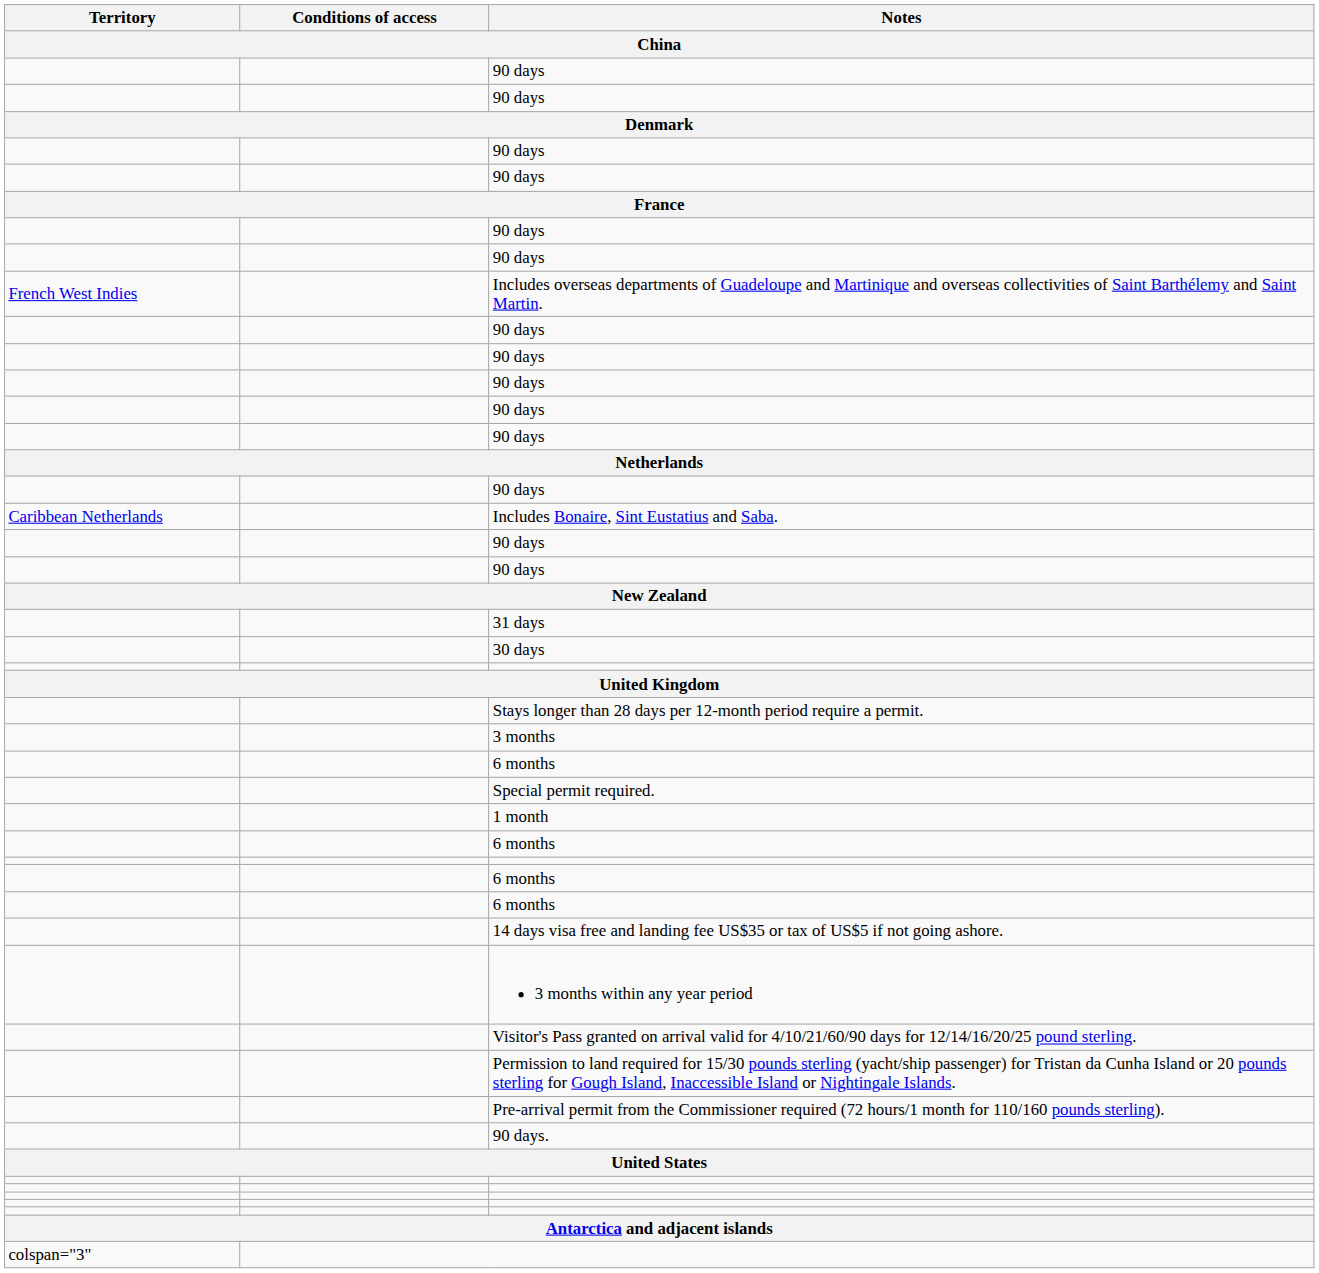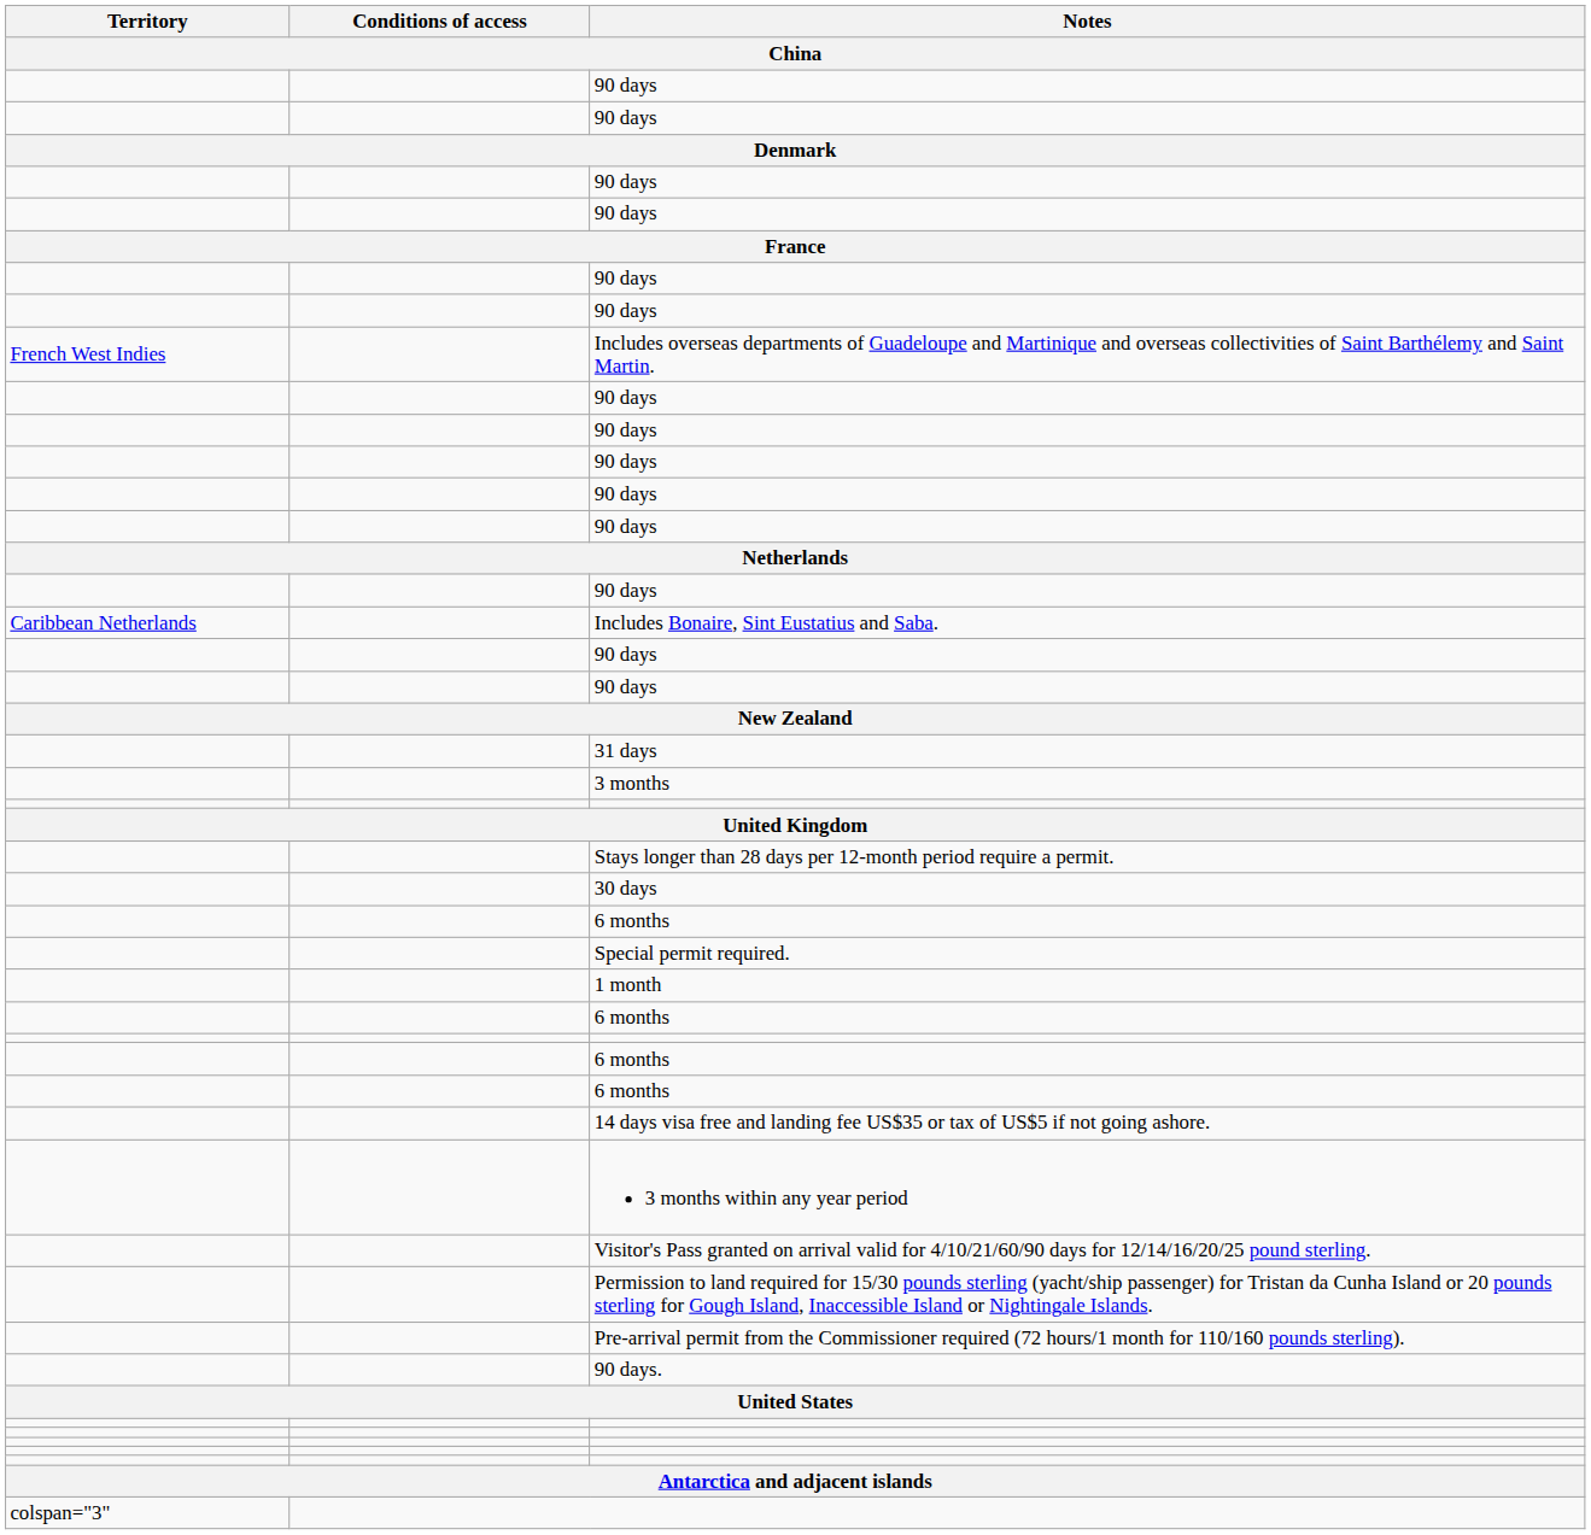rows swapped: 30 days <-> 3 months
